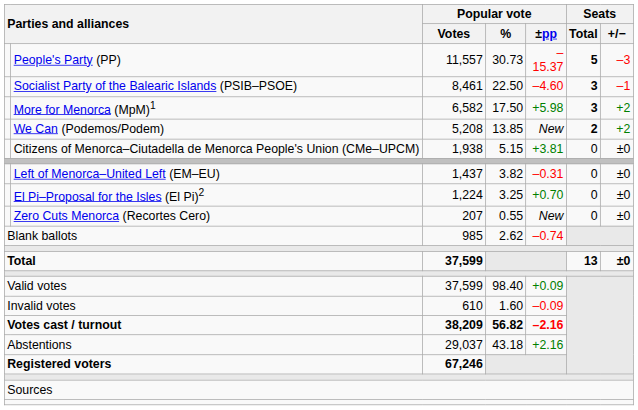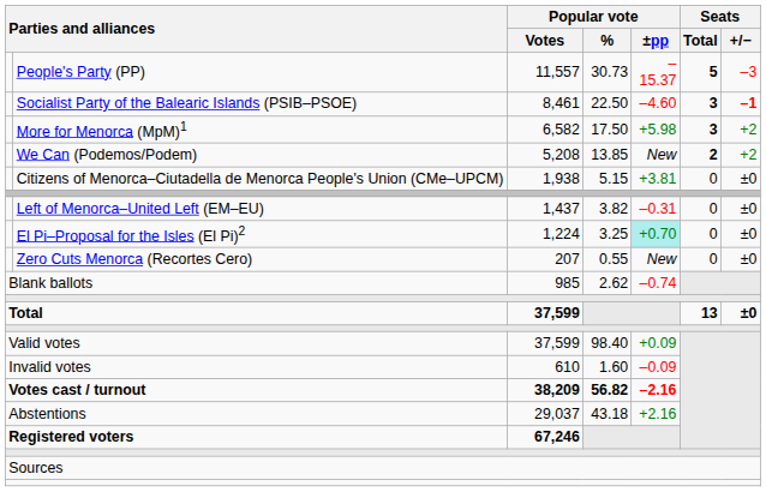Socialist Party of the Balearic Islands (PSIB–PSOE) | Seats / +/−: normal -> bold
El Pi–Proposal for the Isles (El Pi)2 | Popular vote / ±pp: no background -> paleturquoise background
